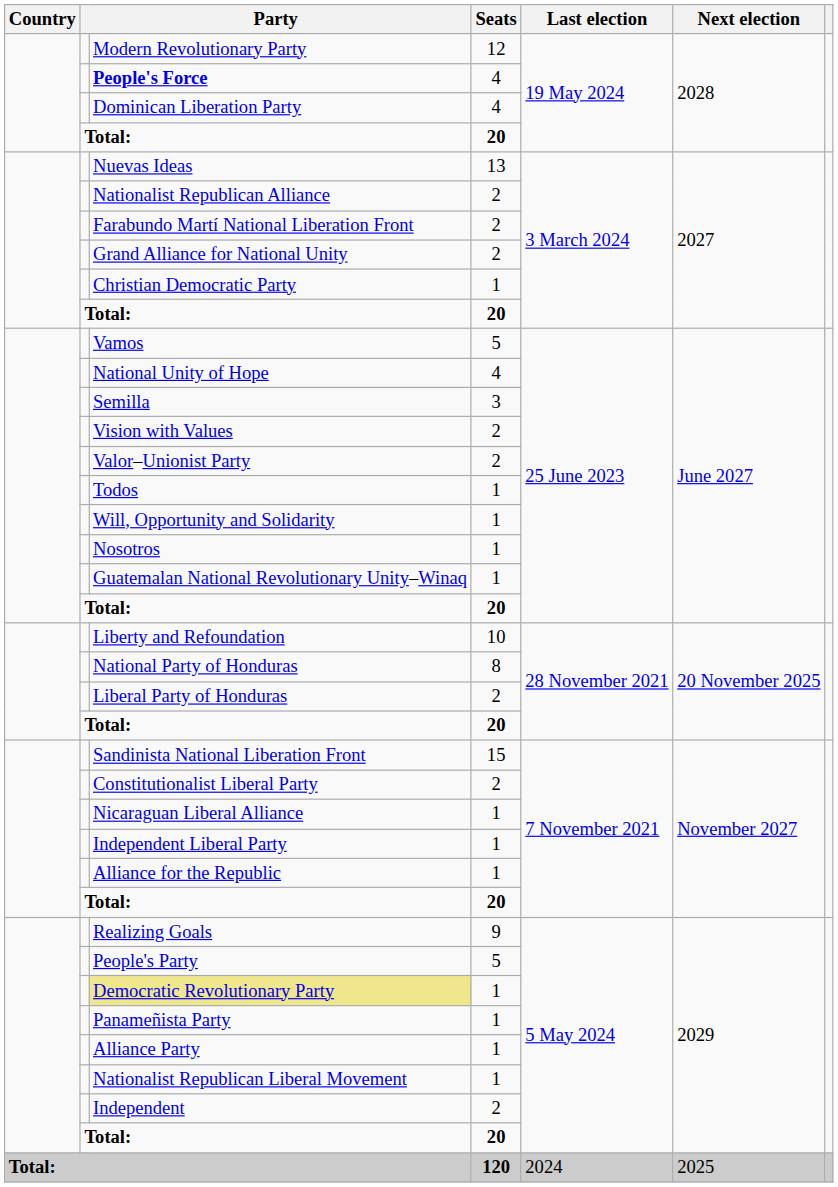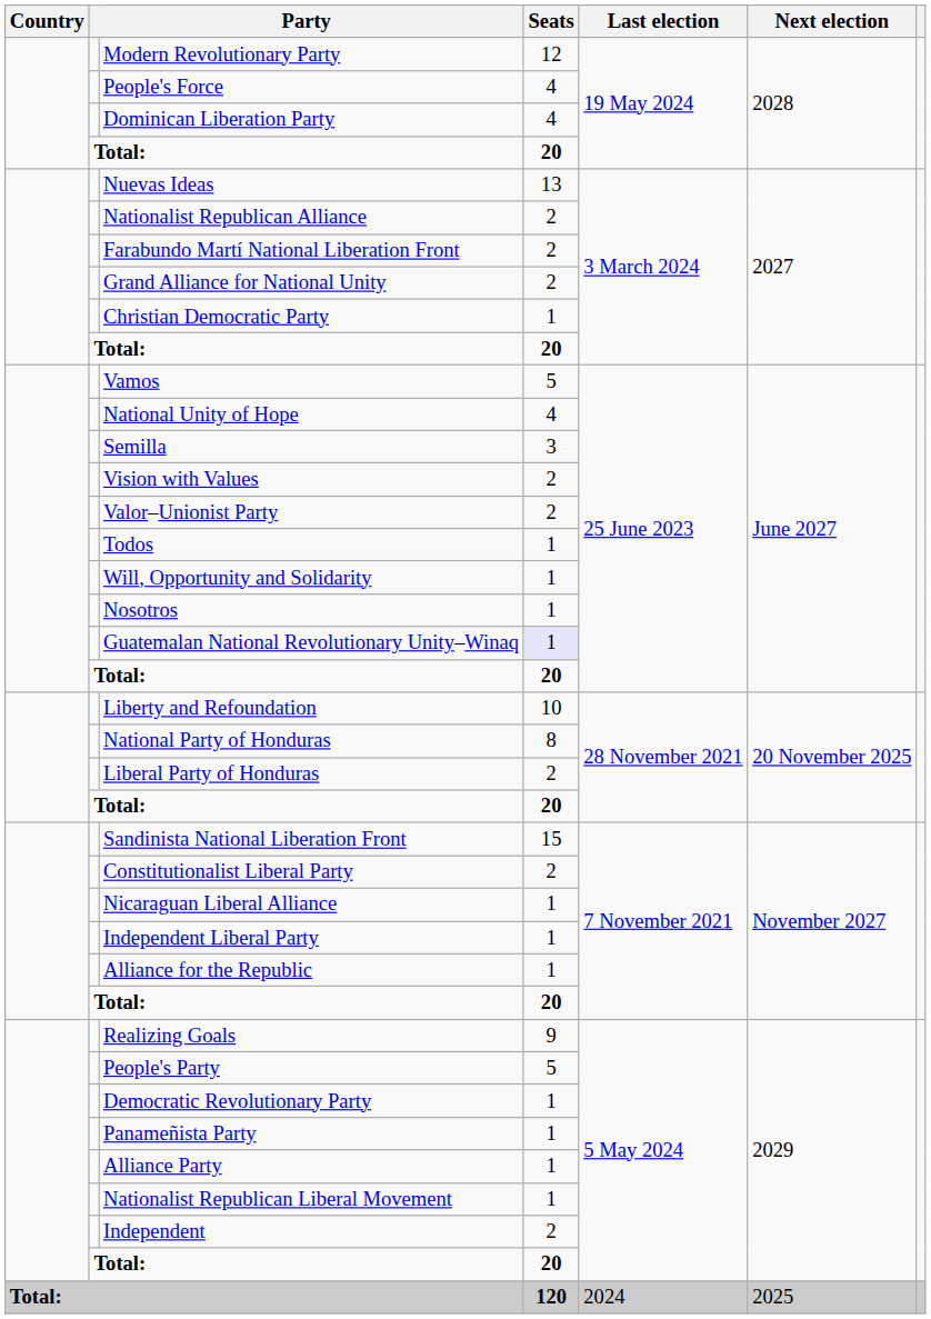People's Force | column 3: bold -> normal
Guatemalan National Revolutionary Unity–Winaq | Seats: no background -> lavender background
Democratic Revolutionary Party | column 3: khaki background -> no background
